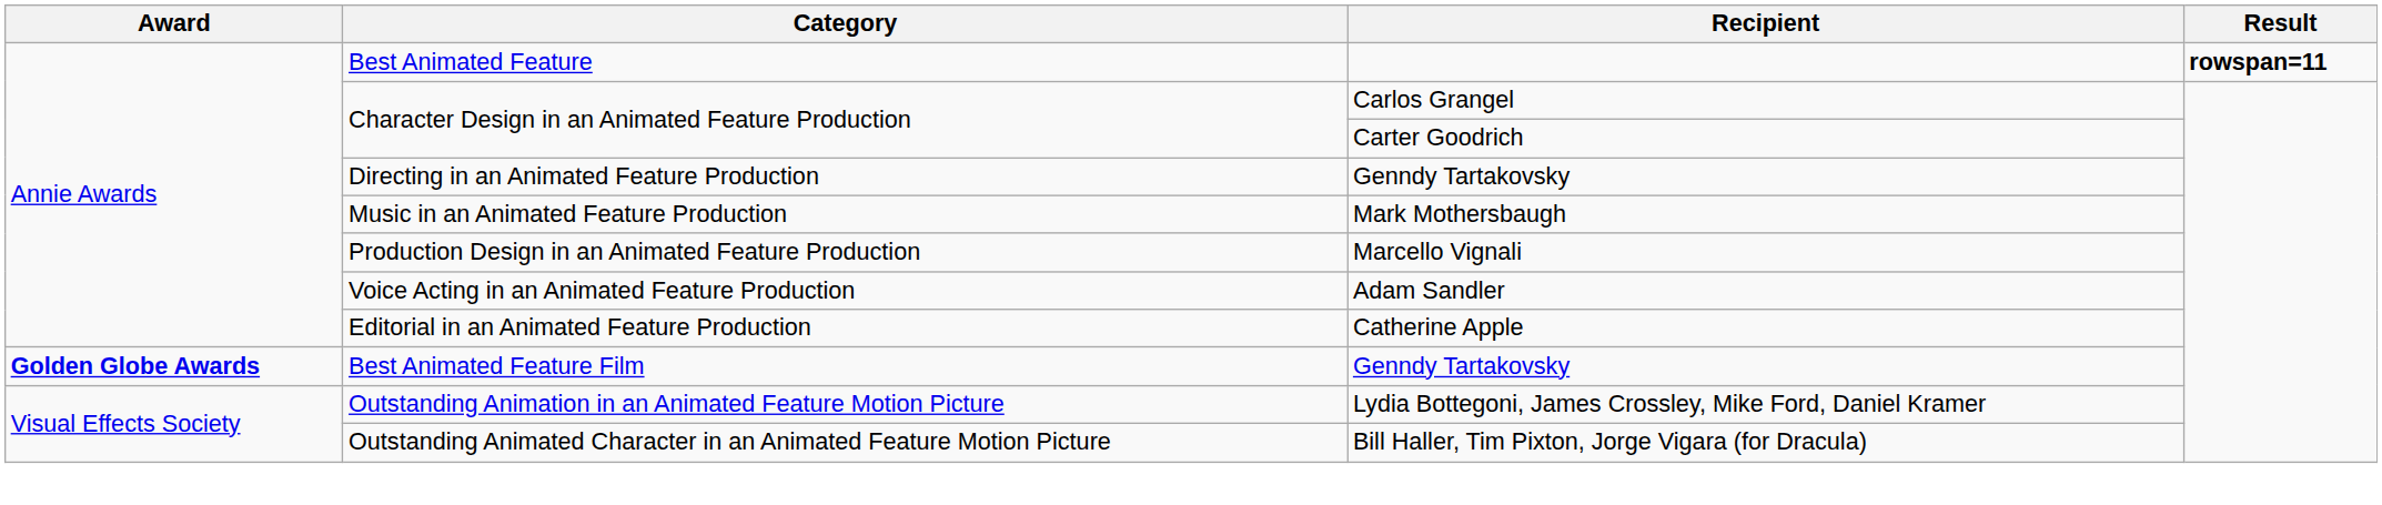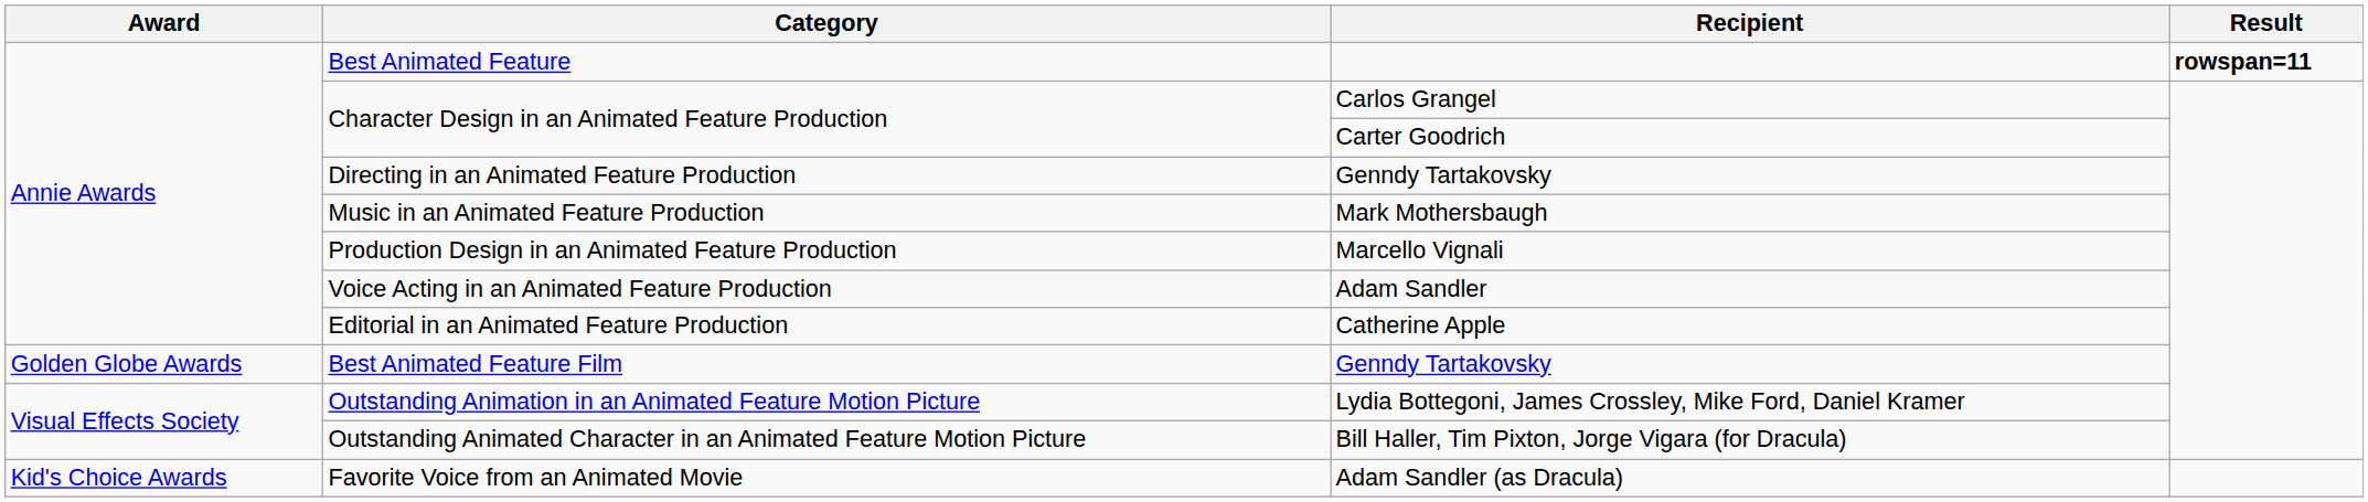Best Animated Feature Film | Award: bold -> normal
+ row: Kid's Choice Awards | Favorite Voice from an Animated Movie | Adam Sandler (as Dracula)
